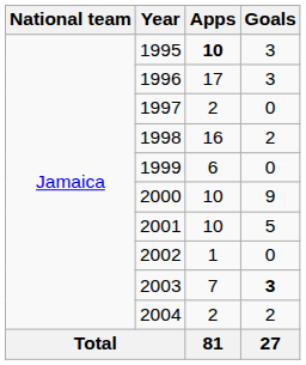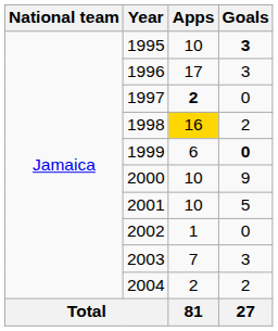1995 | Apps: bold -> normal
1995 | Goals: normal -> bold
1997 | Apps: normal -> bold
1998 | Apps: no background -> gold background
1999 | Goals: normal -> bold
2003 | Goals: bold -> normal
